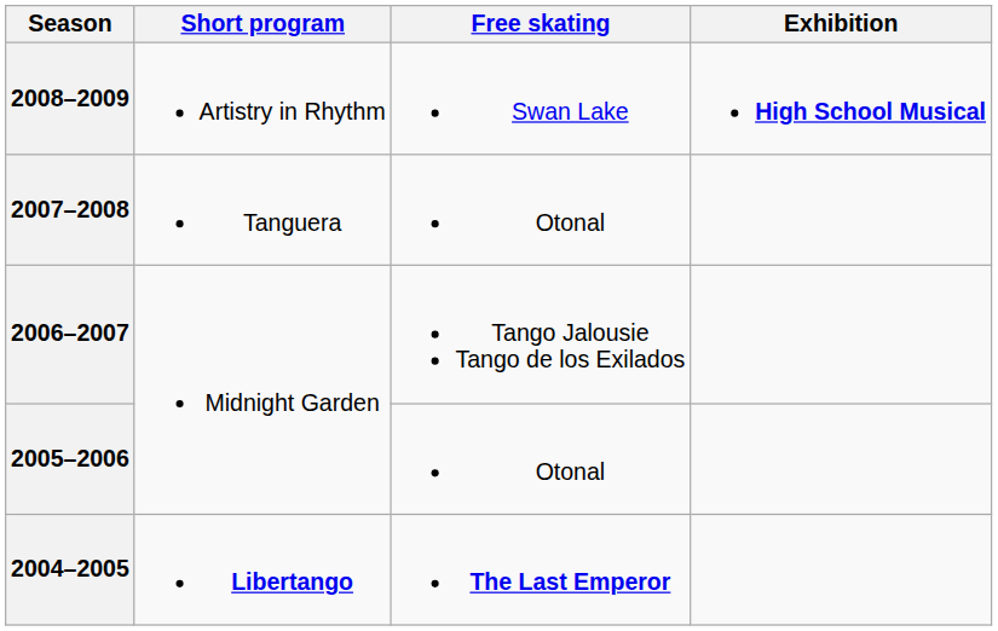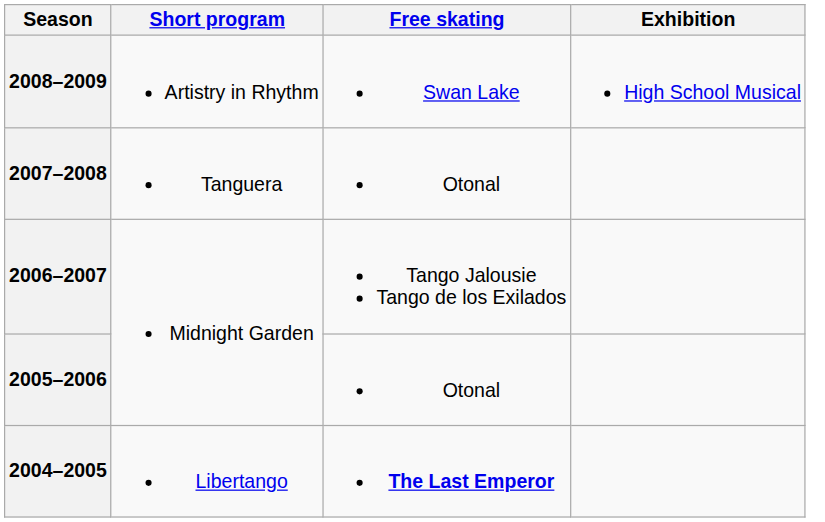2008–2009 | Exhibition: bold -> normal
2004–2005 | Short program: bold -> normal
